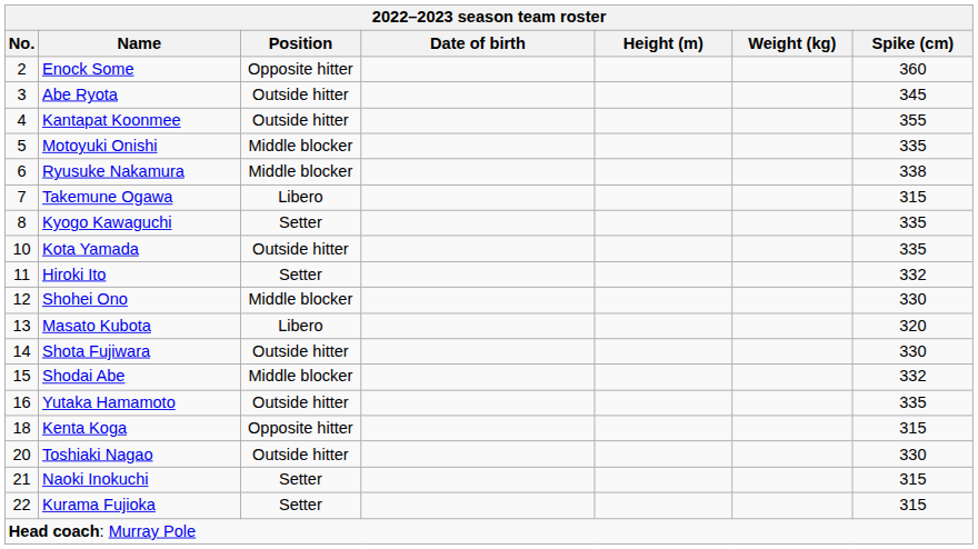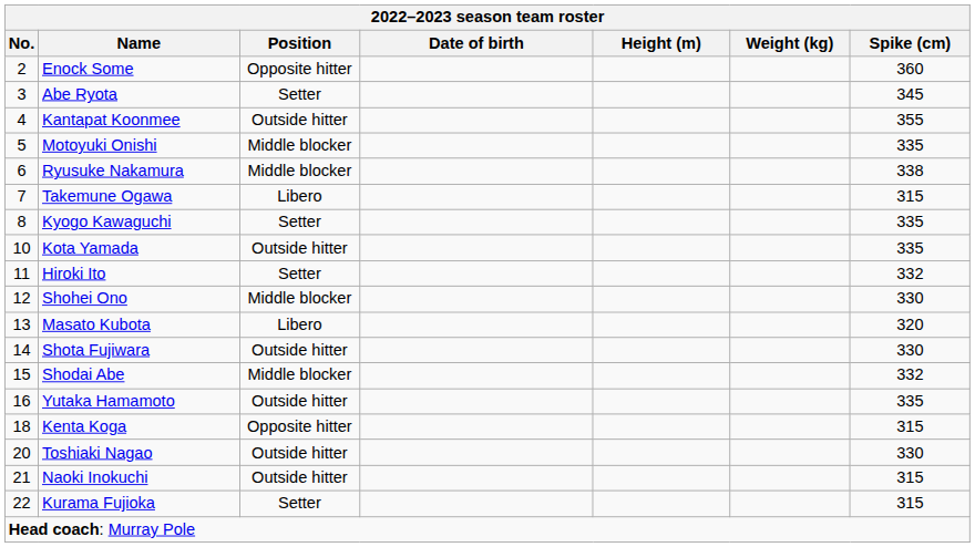Abe Ryota | Position: Outside hitter -> Setter
Naoki Inokuchi | Position: Setter -> Outside hitter
